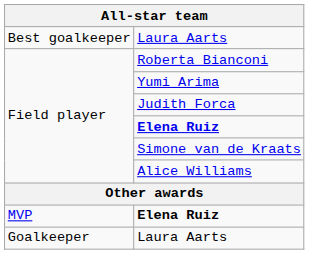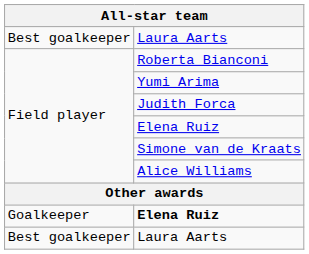row 6 | column 2: bold -> normal
row 10 | column 1: MVP -> Goalkeeper
row 11 | column 1: Goalkeeper -> Best goalkeeper
